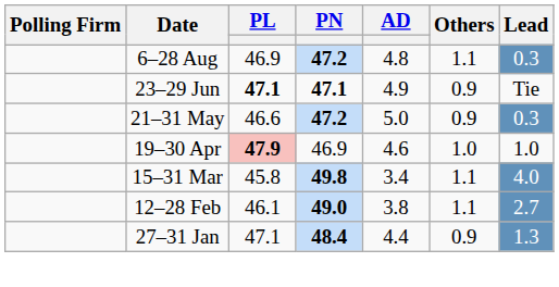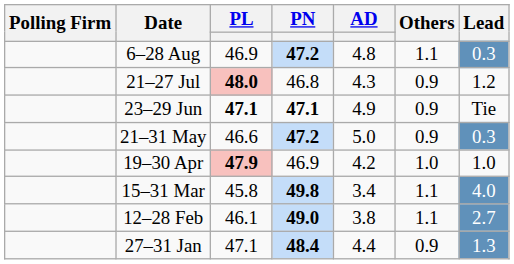+ row: 21–27 Jul | 48.0 | 46.8 | 4.3 | 0.9 | 1.2
19–30 Apr | AD: 4.6 -> 4.2
